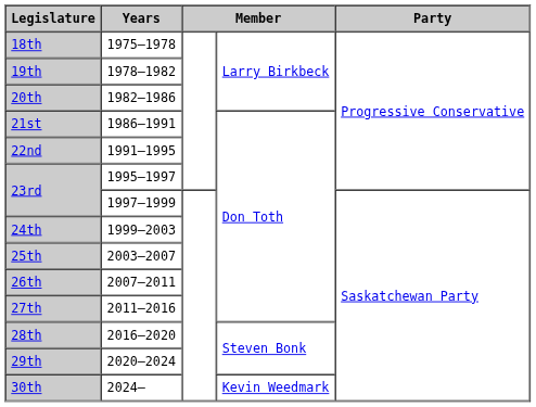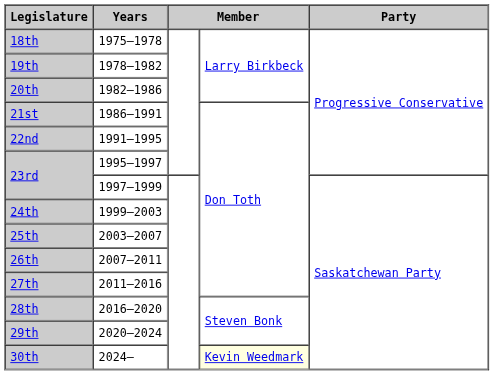30th | column 4: no background -> lightyellow background
